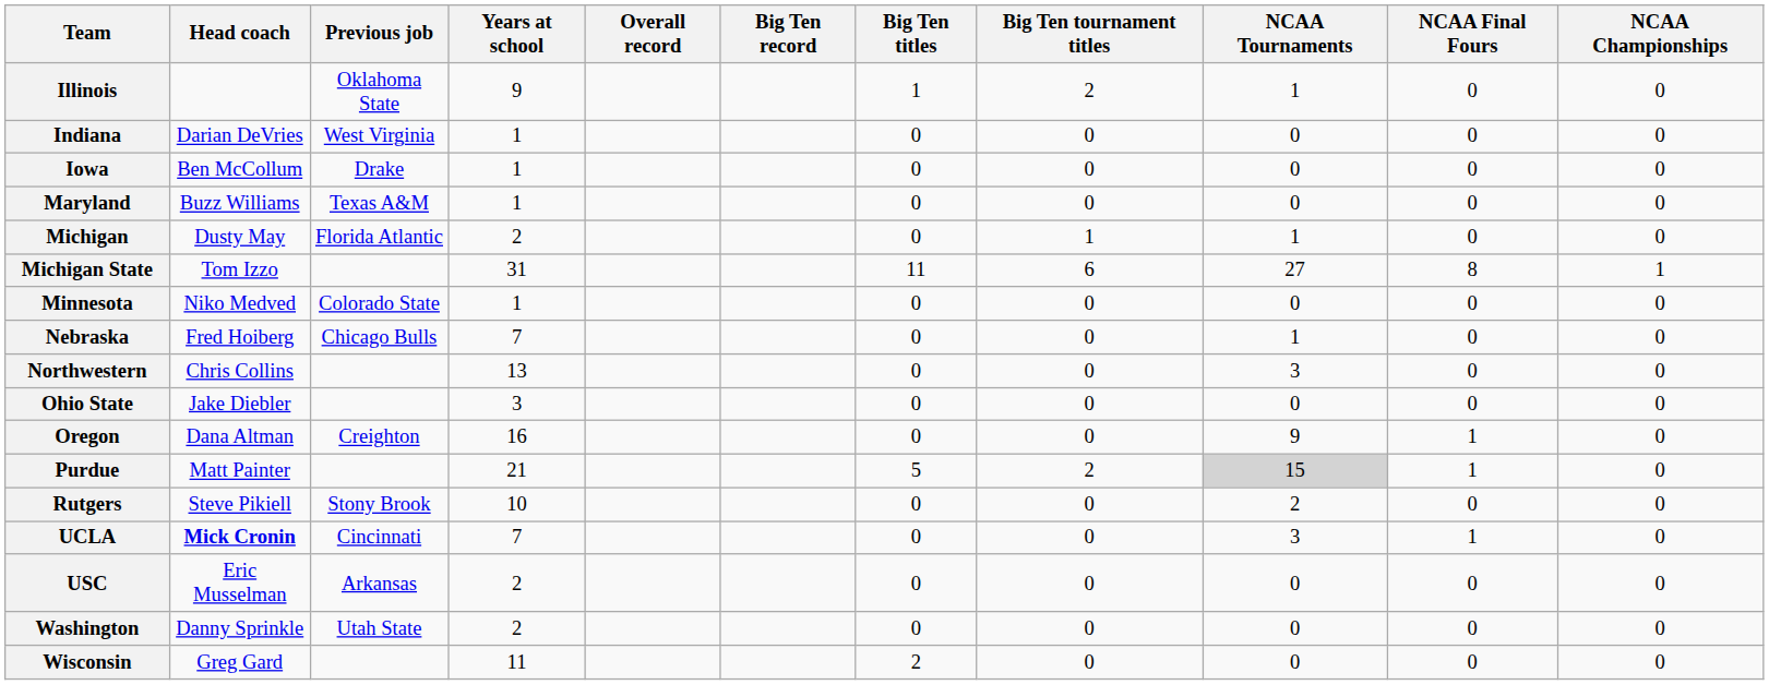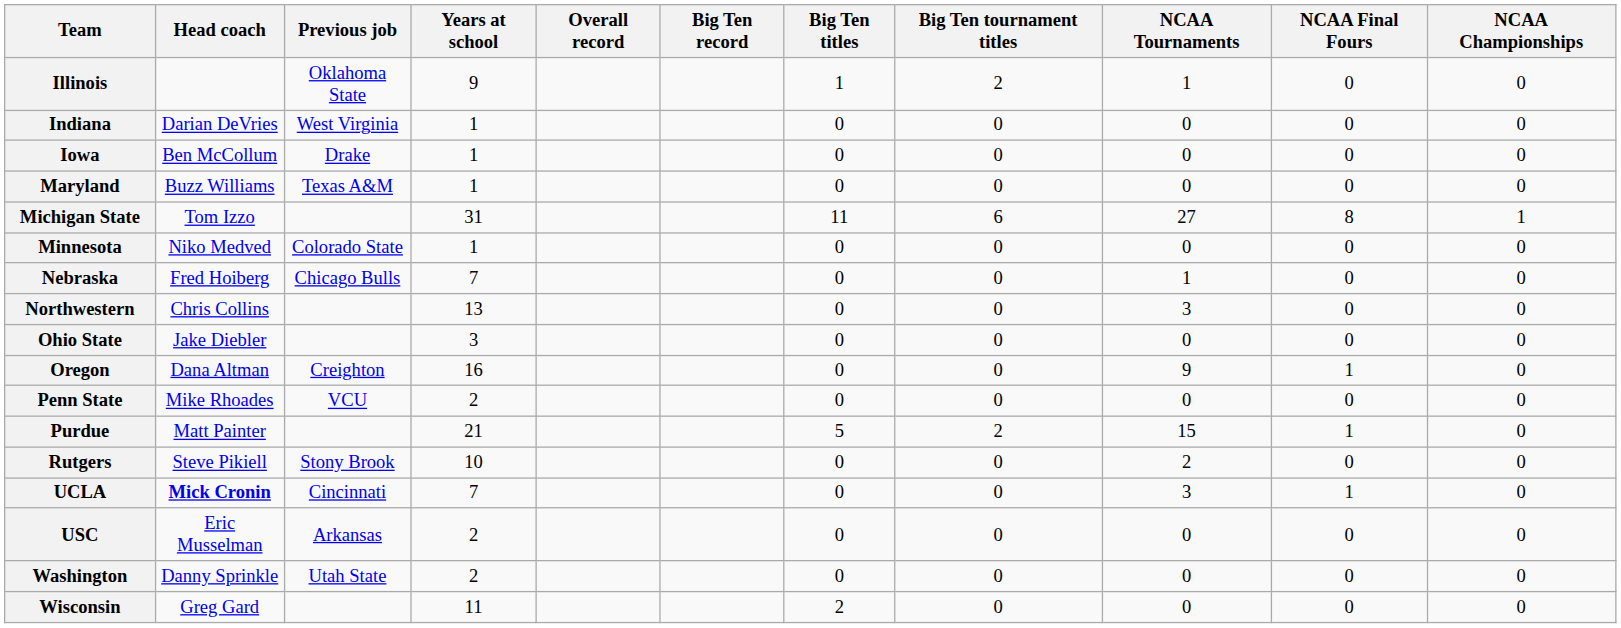- row: Michigan | Dusty May | Florida Atlantic | 2 | 0 | 1 | 1 | 0 | 0
+ row: Penn State | Mike Rhoades | VCU | 2 | 0 | 0 | 0 | 0 | 0
Purdue | NCAA Tournaments: lightgrey background -> no background
